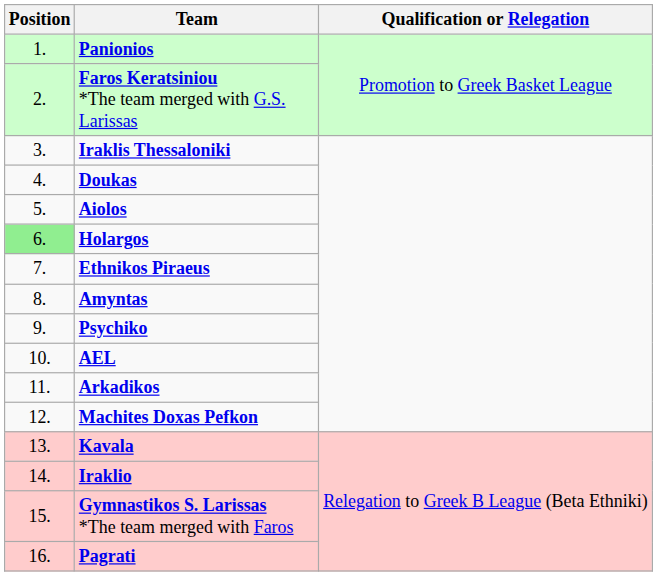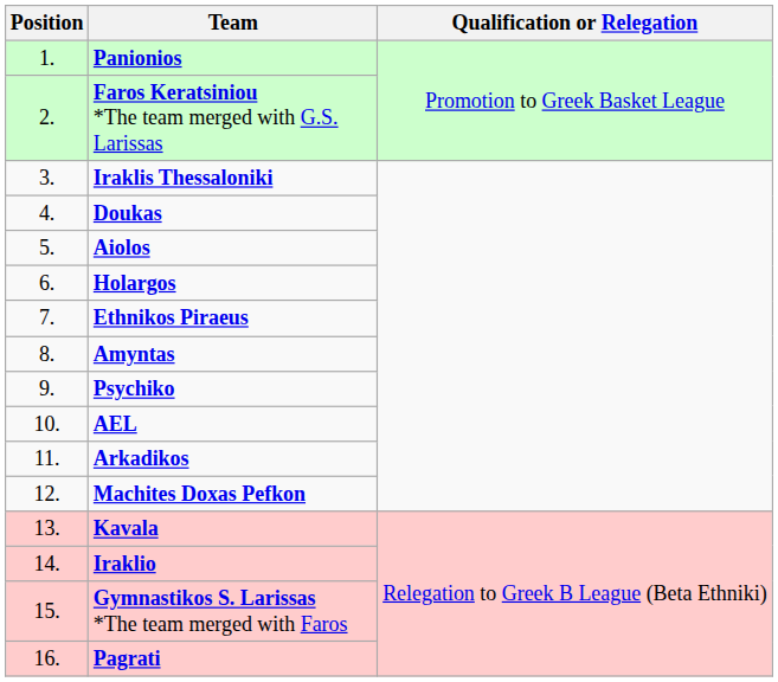Holargos | Position: lightgreen background -> no background
